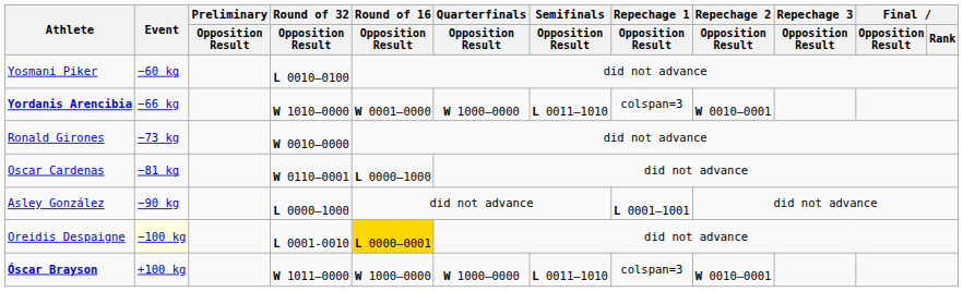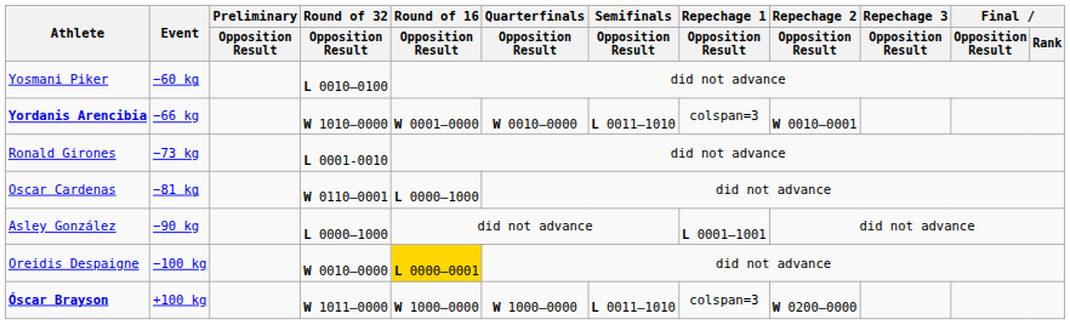Yordanis Arencibia | Quarterfinals / Opposition Result: W 1000–0000 -> W 0010–0000
Ronald Girones | Round of 32 / Opposition Result: W 0010–0000 -> L 0001-0010
Oreidis Despaigne | Event: lightyellow background -> no background
Oreidis Despaigne | Round of 32 / Opposition Result: L 0001-0010 -> W 0010–0000
Óscar Brayson | Repechage 2 / Opposition Result: W 0010–0001 -> W 0200–0000
